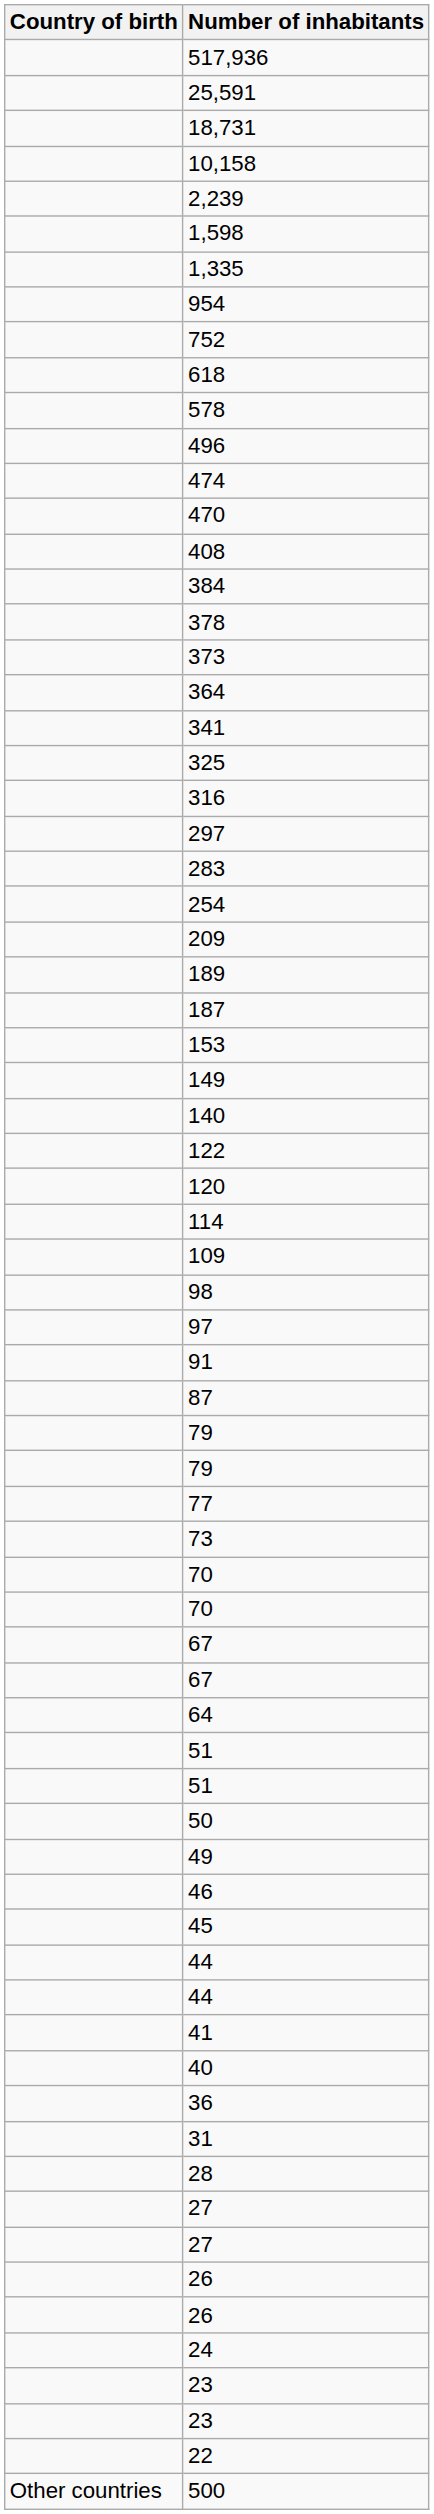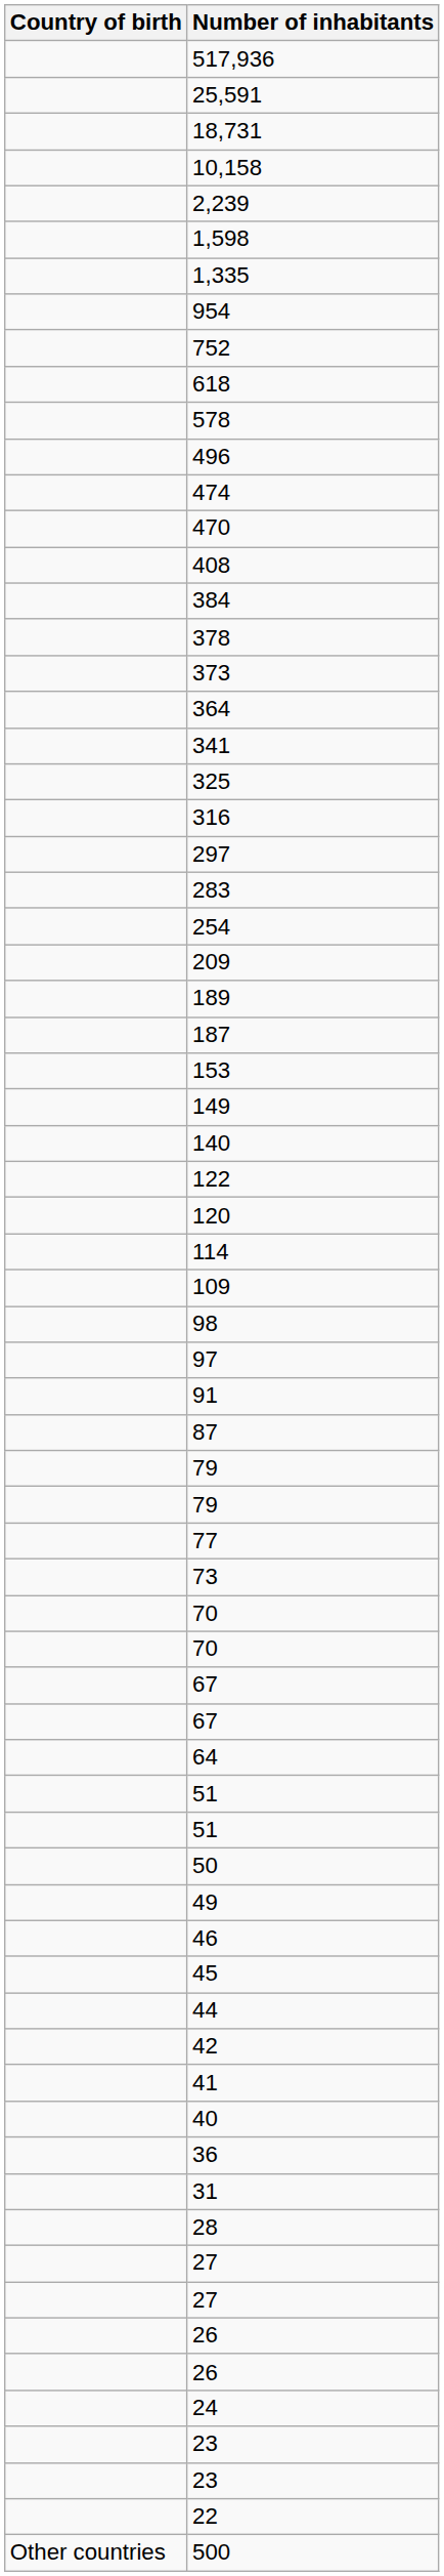row 57 | Number of inhabitants: 44 -> 42
